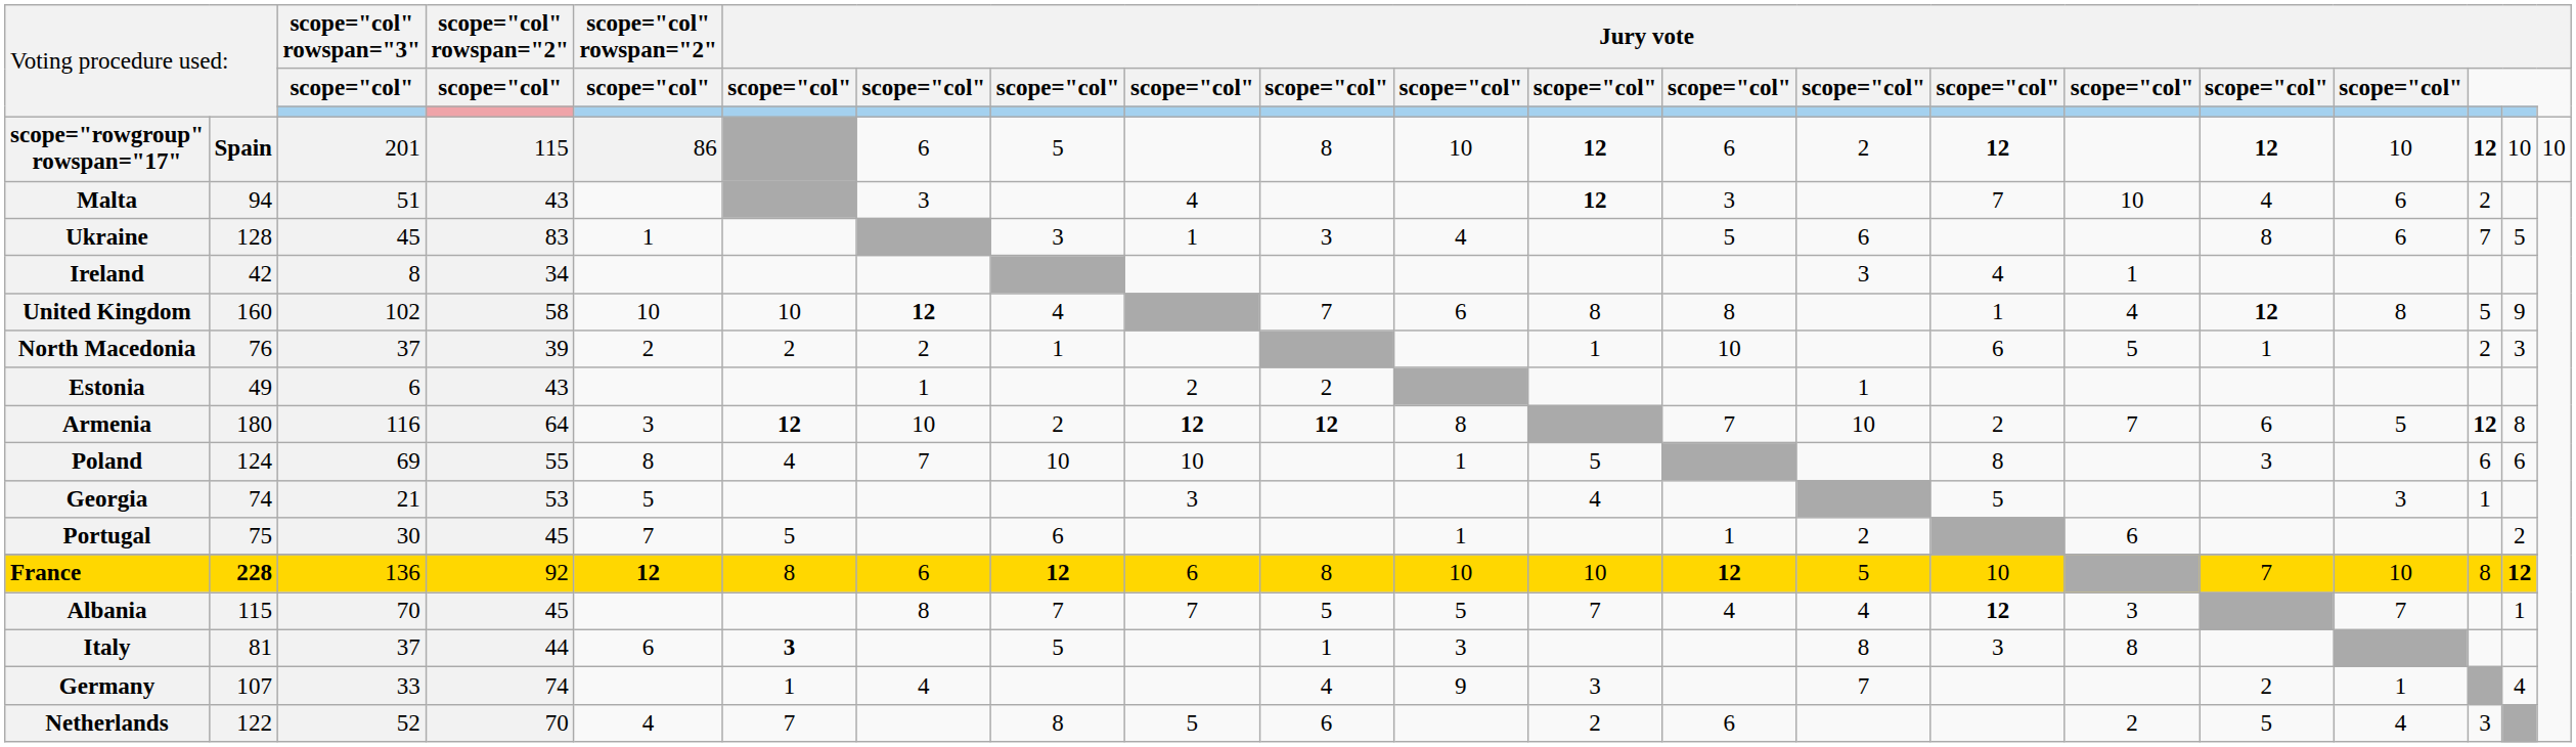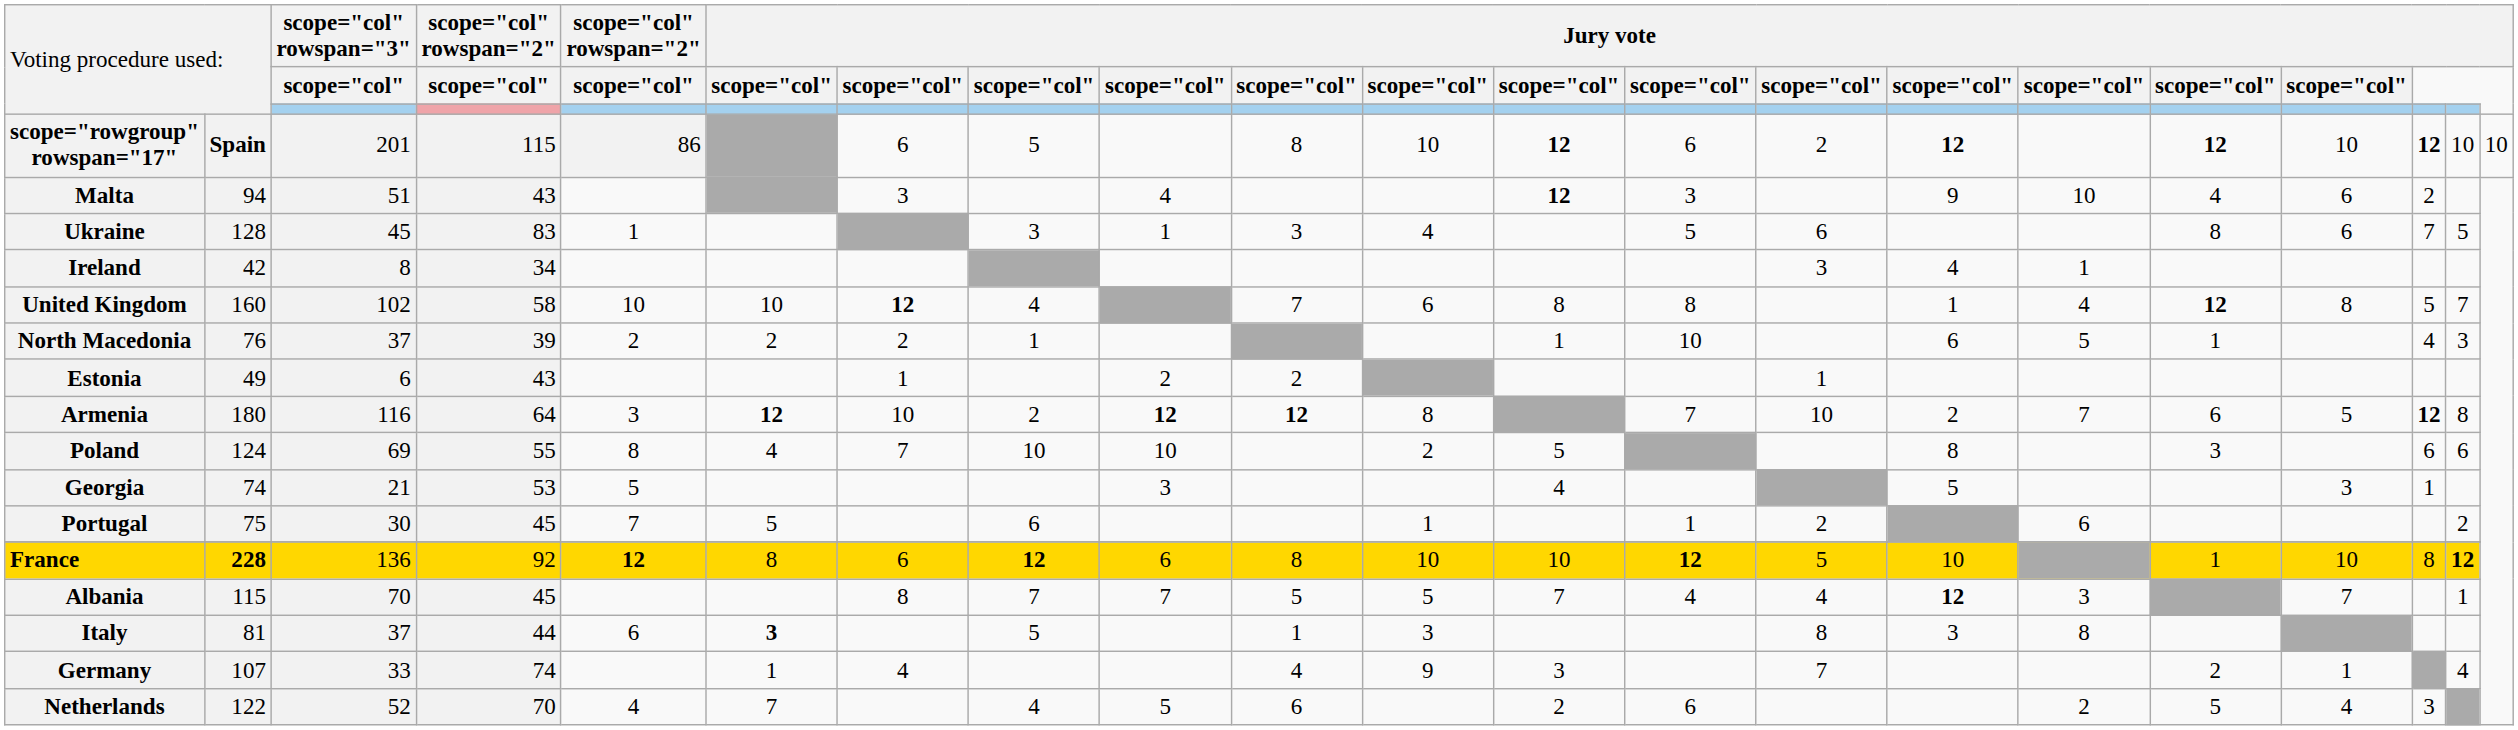Malta | column 15: 7 -> 9
United Kingdom | column 20: 9 -> 7
North Macedonia | column 19: 2 -> 4
Poland | column 11: 1 -> 2
France | column 17: 7 -> 1
Netherlands | column 8: 8 -> 4
